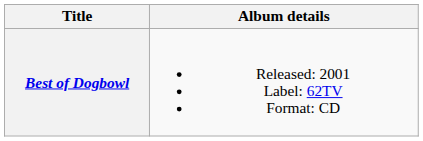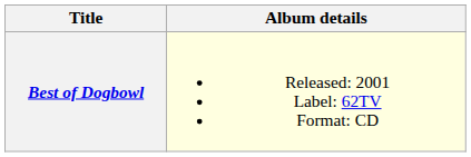Best of Dogbowl | Album details: no background -> lightyellow background
